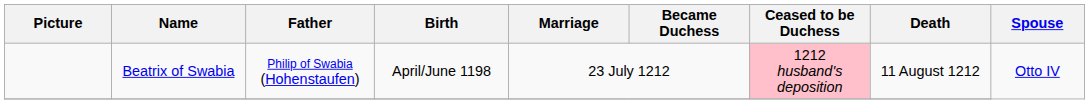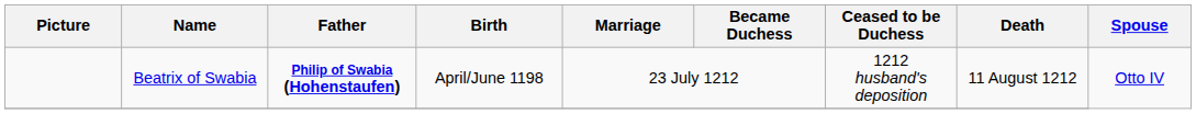Beatrix of Swabia | Father: normal -> bold
Beatrix of Swabia | Ceased to be Duchess: pink background -> no background
